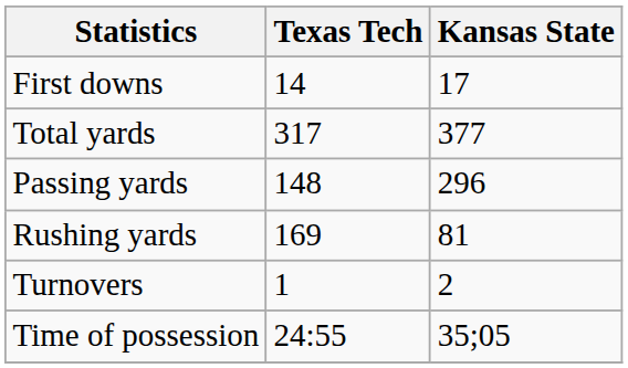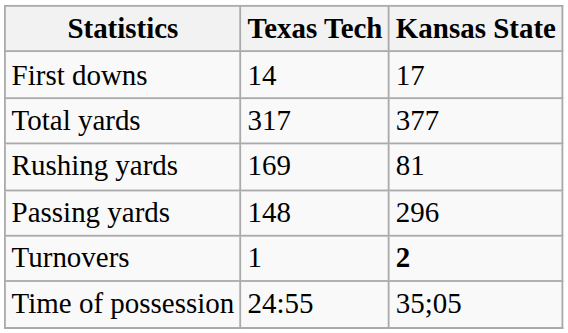rows swapped: Rushing yards <-> Passing yards
Turnovers | Kansas State: normal -> bold
